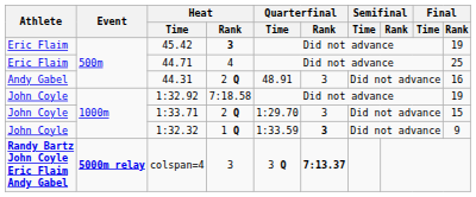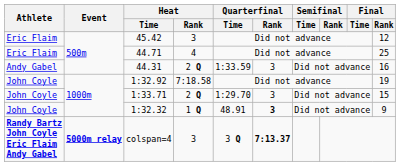45.42 | Heat / Rank: bold -> normal
45.42 | Final / Rank: 19 -> 12
44.31 | Quarterfinal / Time: 48.91 -> 1:33.59
1:32.32 | Quarterfinal / Time: 1:33.59 -> 48.91
